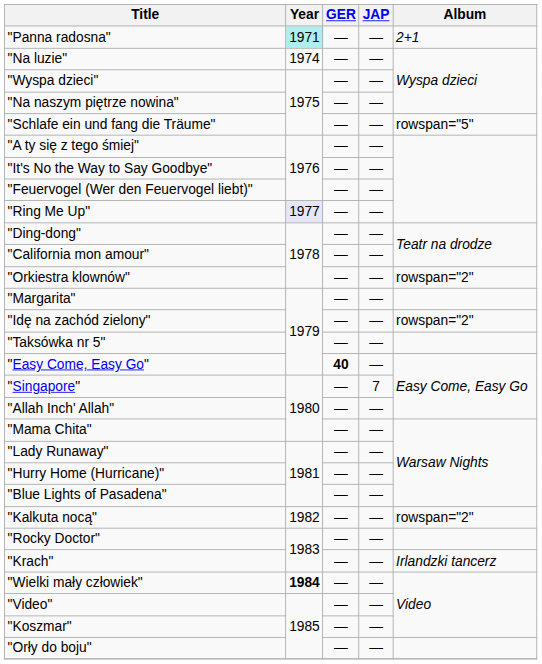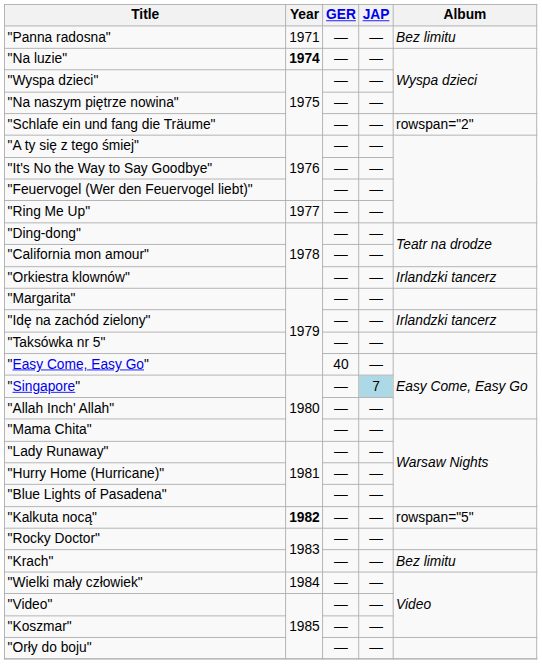"Panna radosna" | Year: paleturquoise background -> no background
"Panna radosna" | Album: 2+1 -> Bez limitu
"Na luzie" | Year: normal -> bold
"Schlafe ein und fang die Träume" | Album: rowspan="5" -> rowspan="2"
"Ring Me Up" | Year: lavender background -> no background
"Orkiestra klownów" | Album: rowspan="2" -> Irlandzki tancerz
"Idę na zachód zielony" | Album: rowspan="2" -> Irlandzki tancerz
"Easy Come, Easy Go" | GER: bold -> normal
"Singapore" | JAP: no background -> lightblue background
"Kalkuta nocą" | Year: normal -> bold
"Kalkuta nocą" | Album: rowspan="2" -> rowspan="5"
"Krach" | Album: Irlandzki tancerz -> Bez limitu
"Wielki mały człowiek" | Year: bold -> normal
